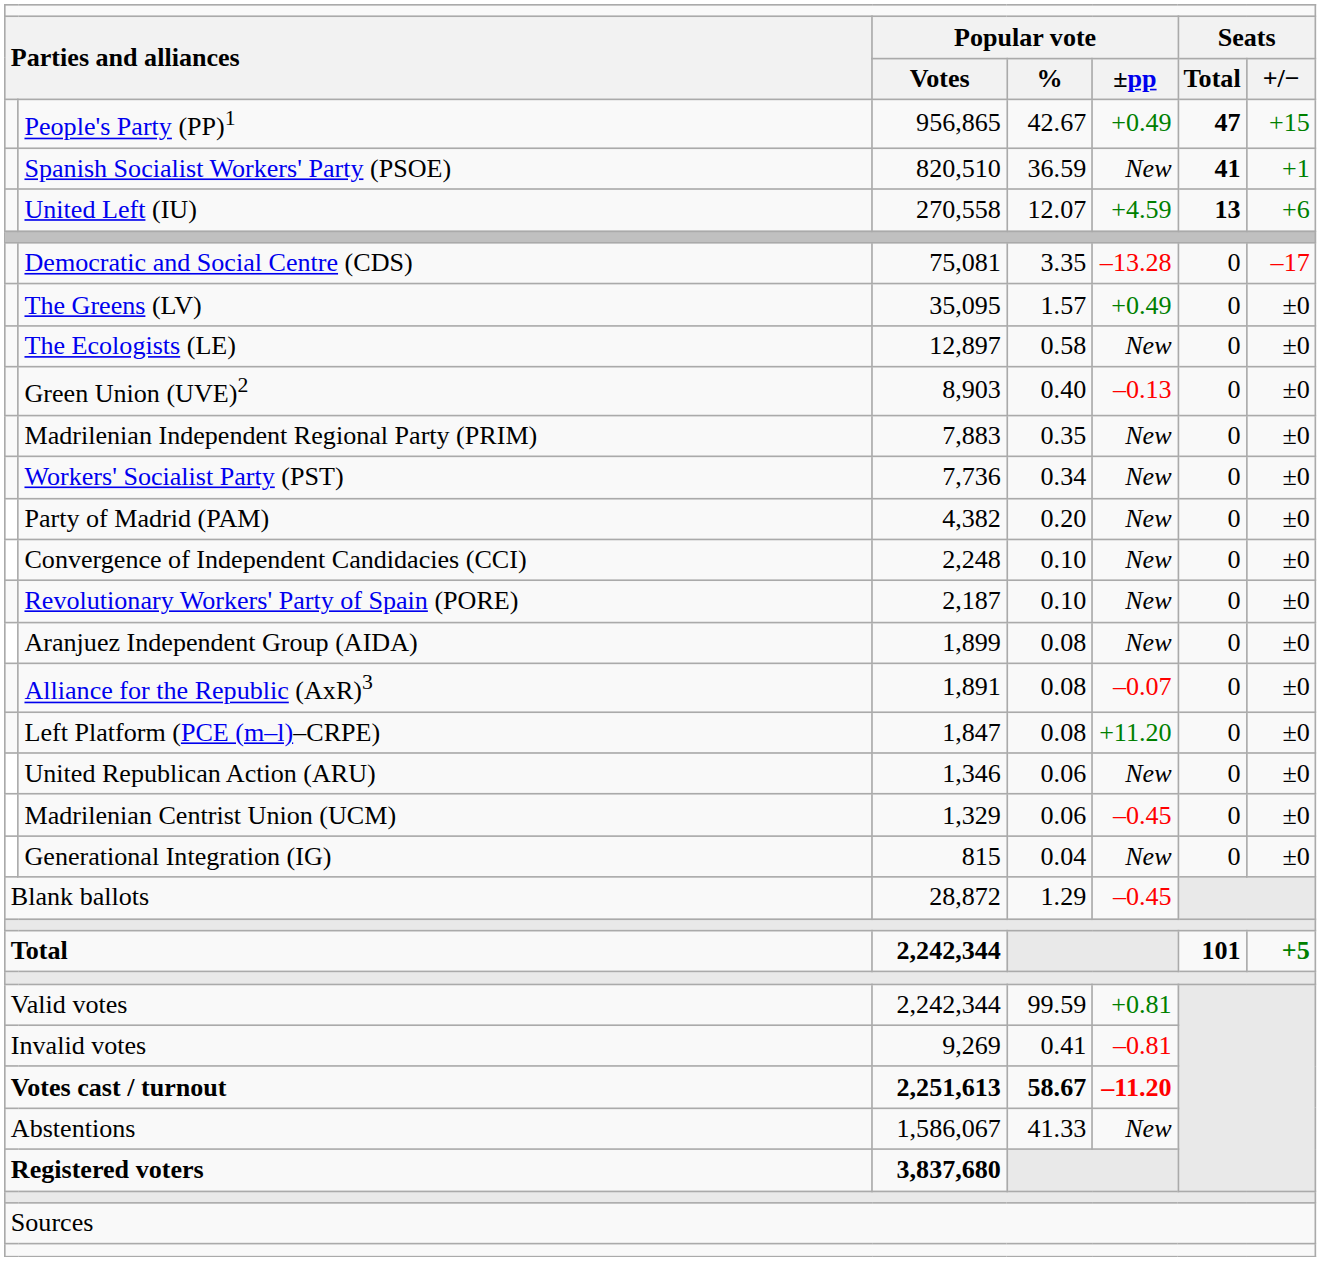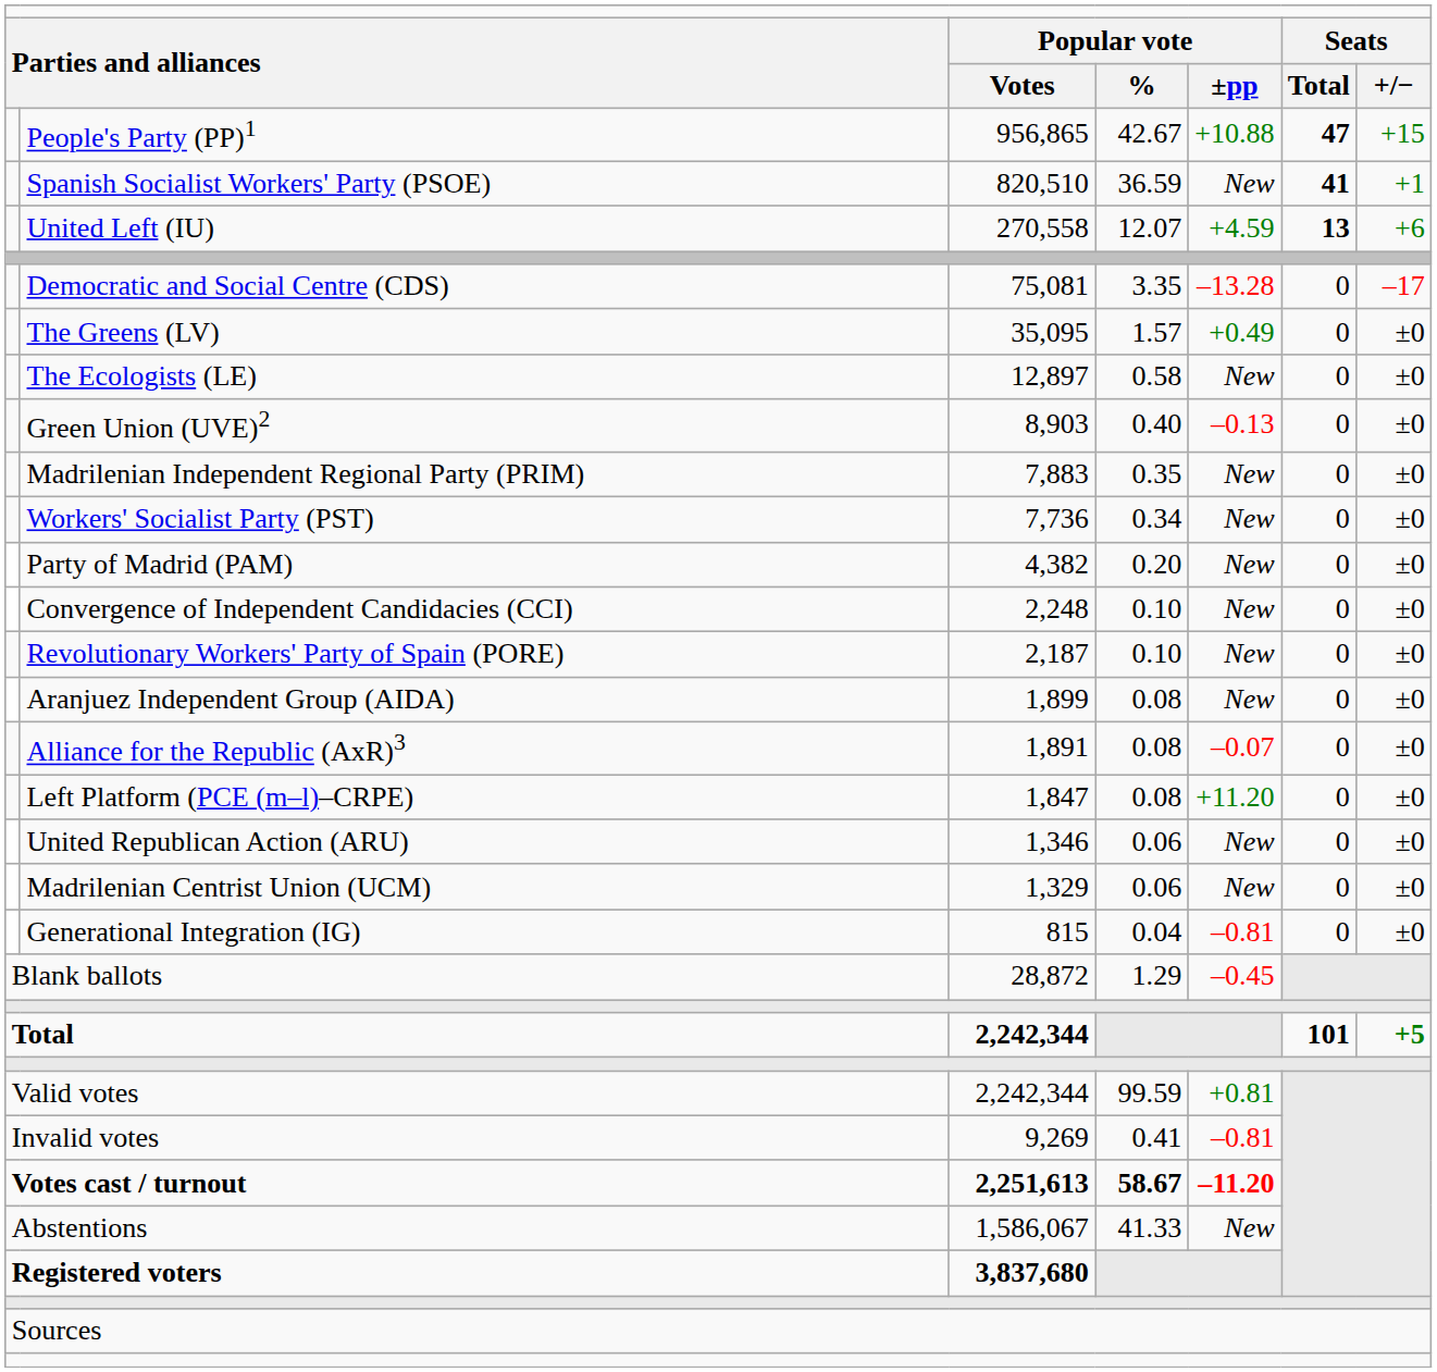People's Party (PP)1 | column 5: +0.49 -> +10.88
Madrilenian Centrist Union (UCM) | column 5: –0.45 -> New
Generational Integration (IG) | column 5: New -> –0.81
